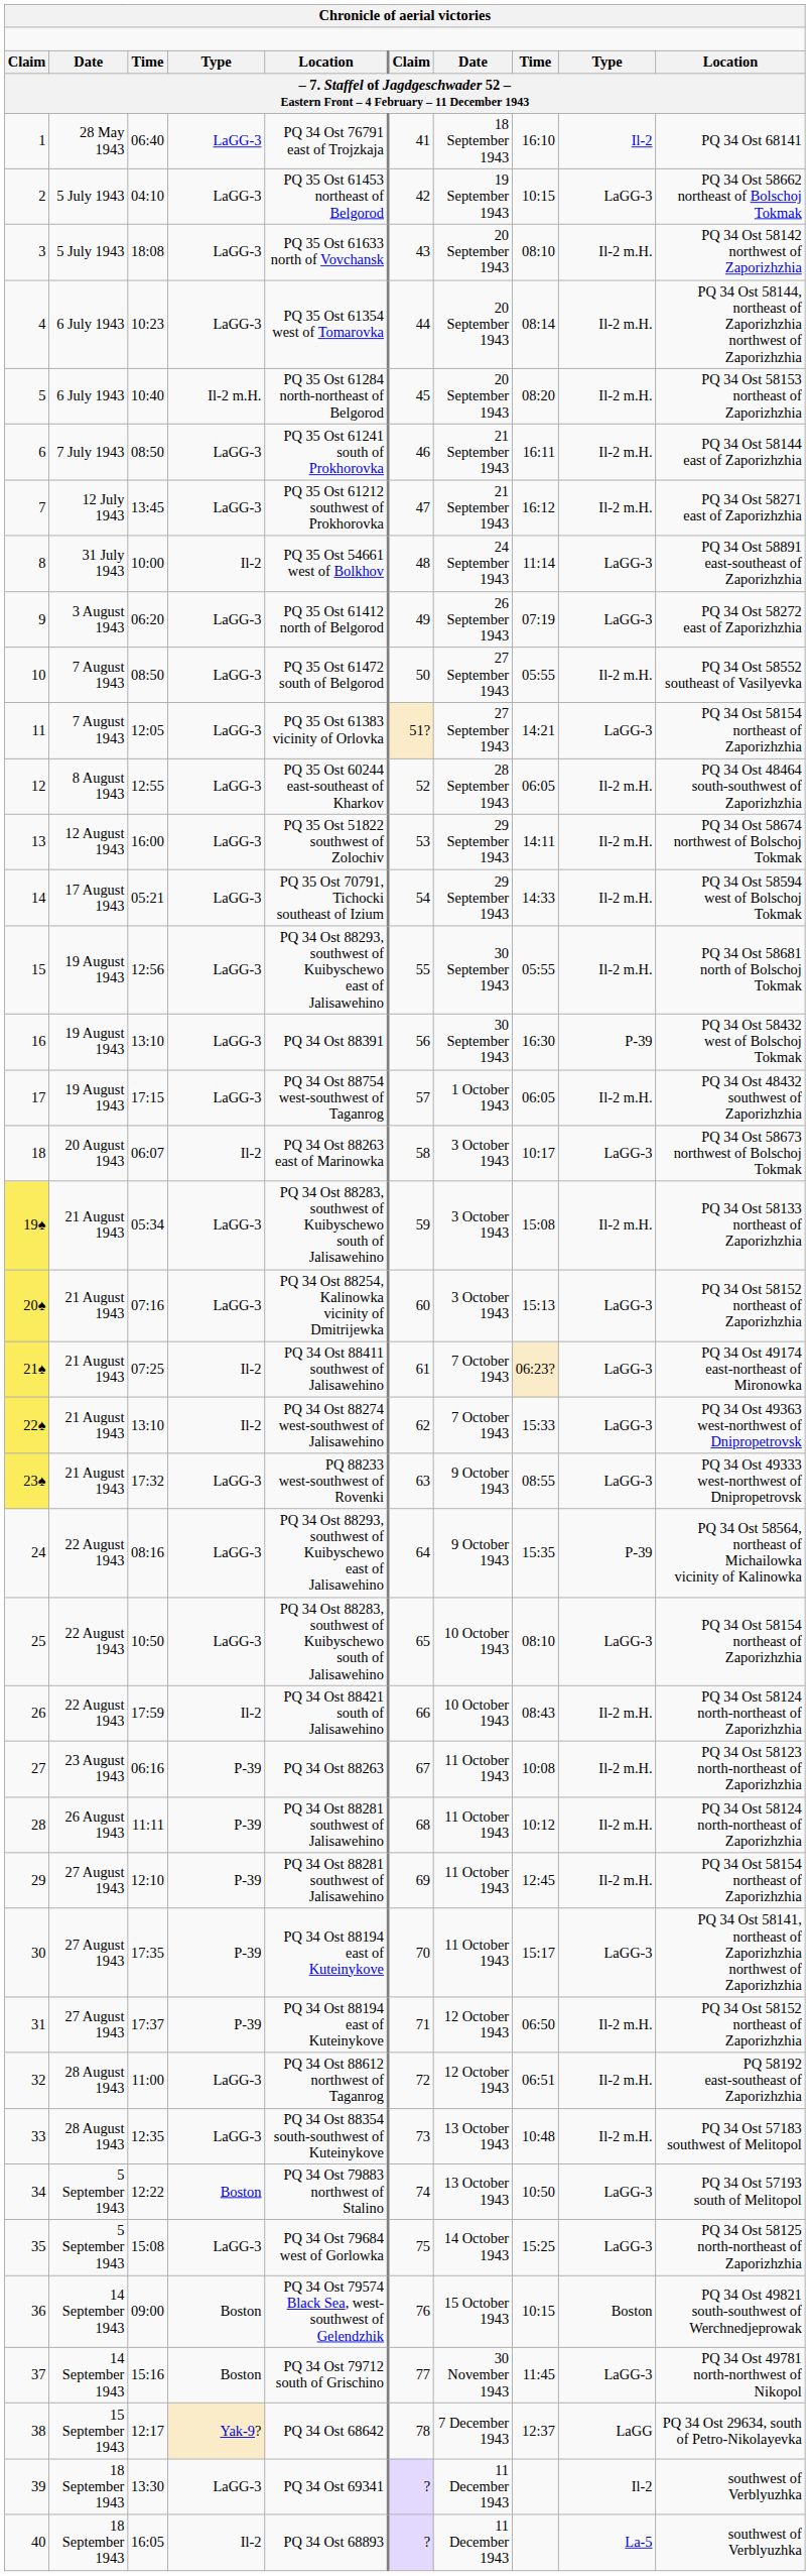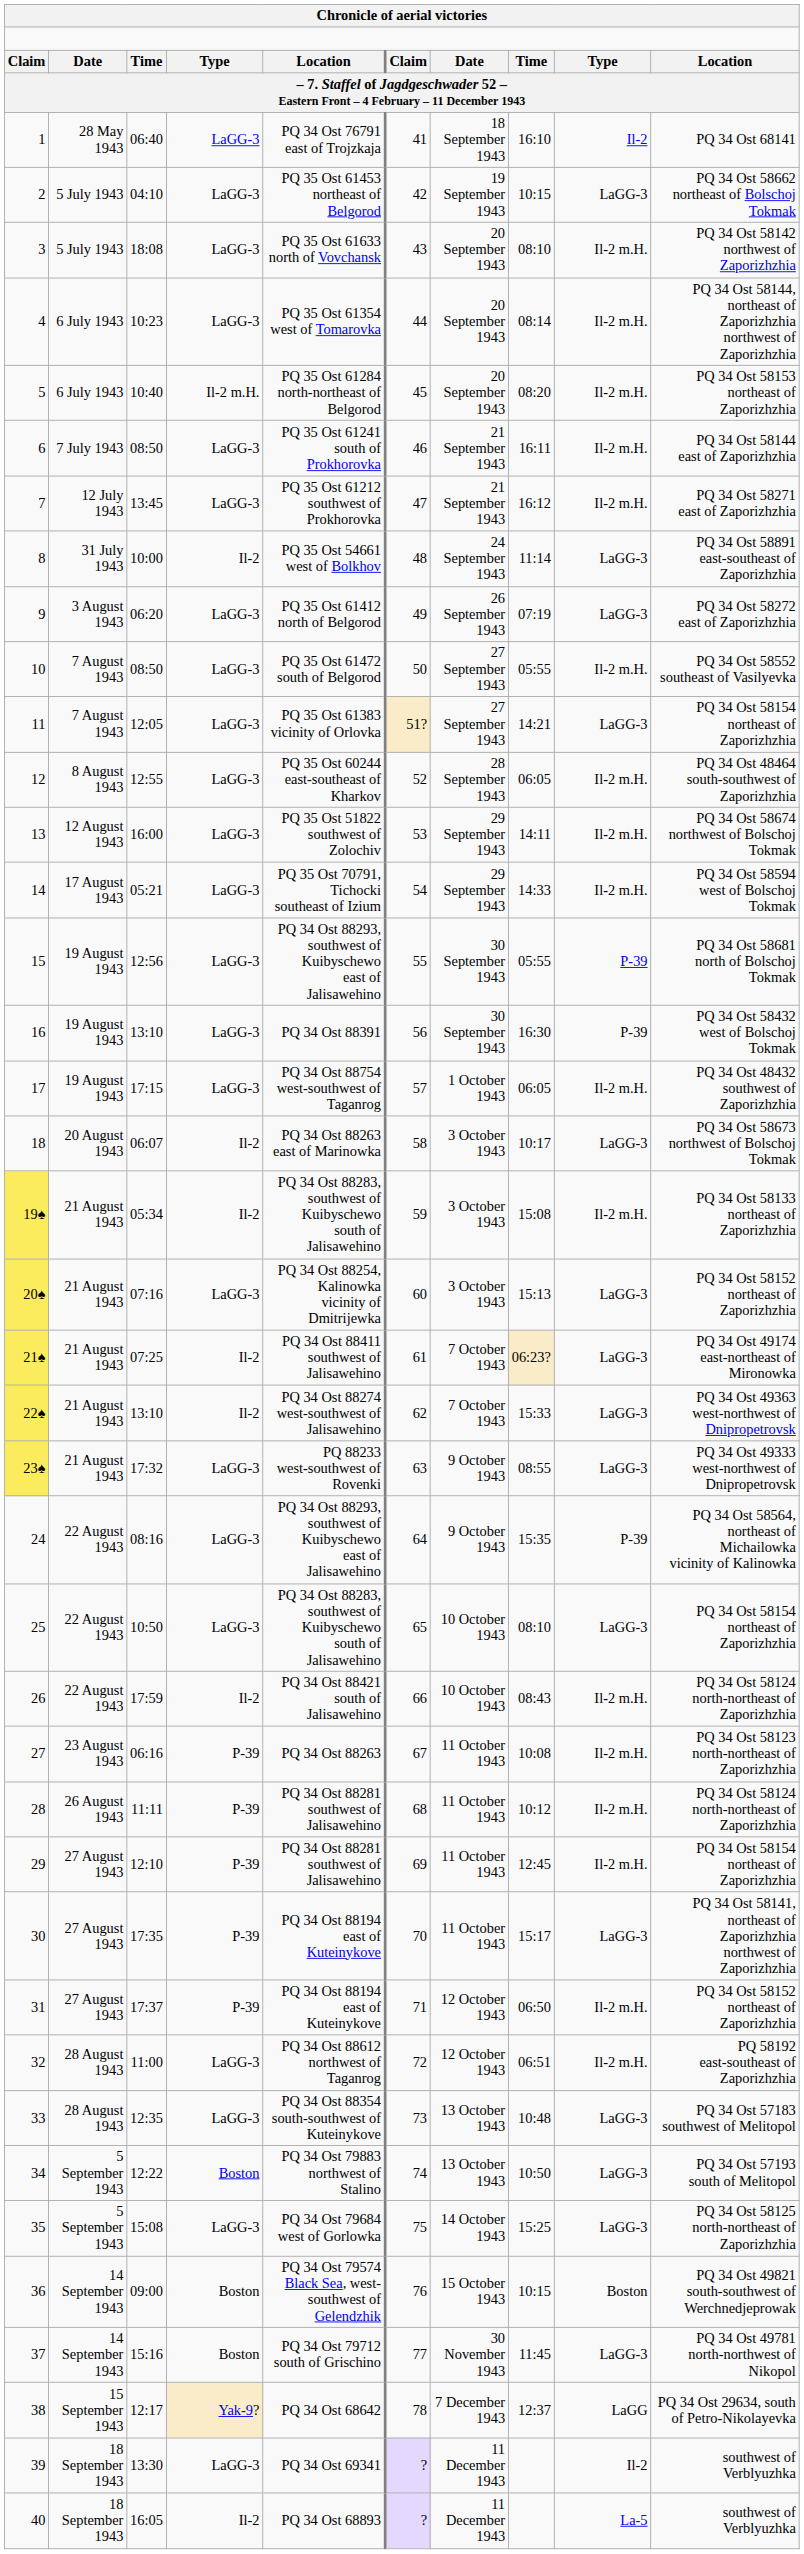15 | column 9: Il-2 m.H. -> P-39
19♠ | column 4: LaGG-3 -> Il-2
33 | column 9: Il-2 m.H. -> LaGG-3
